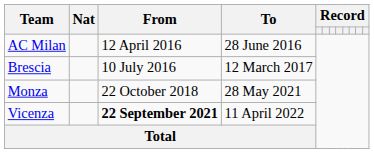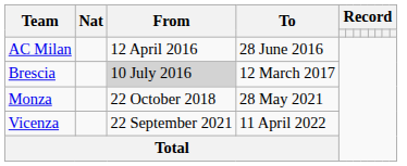Brescia | From: no background -> lightgrey background
Vicenza | From: bold -> normal
